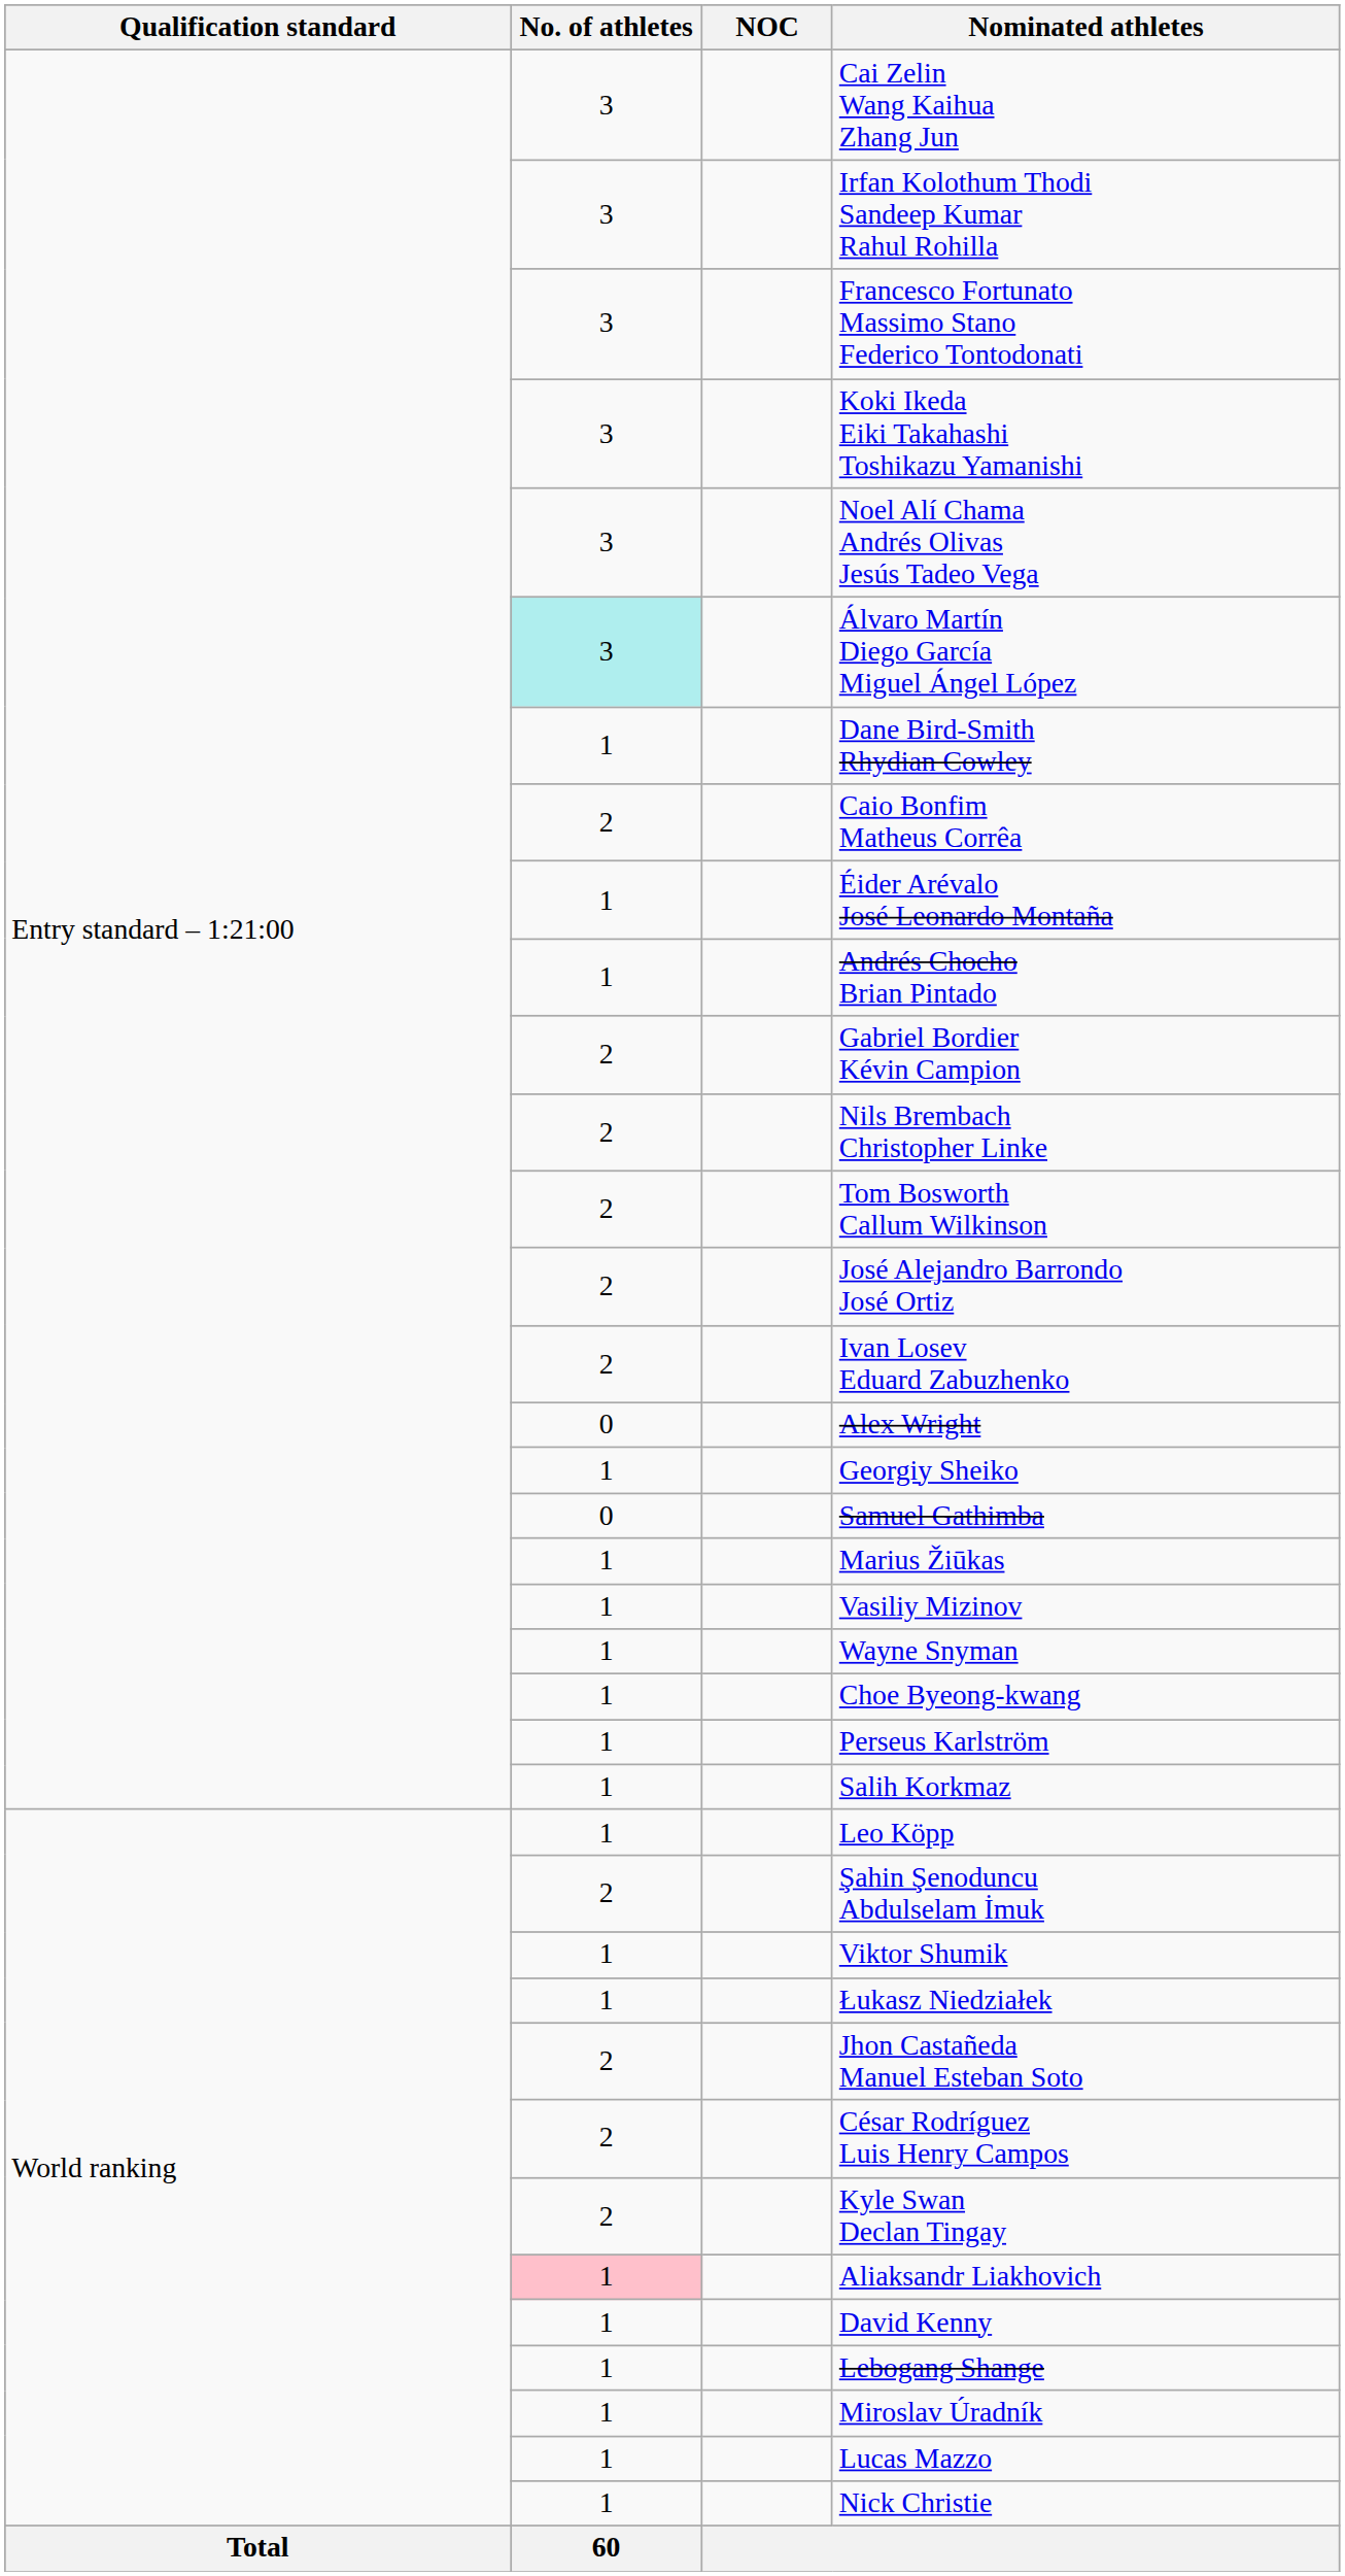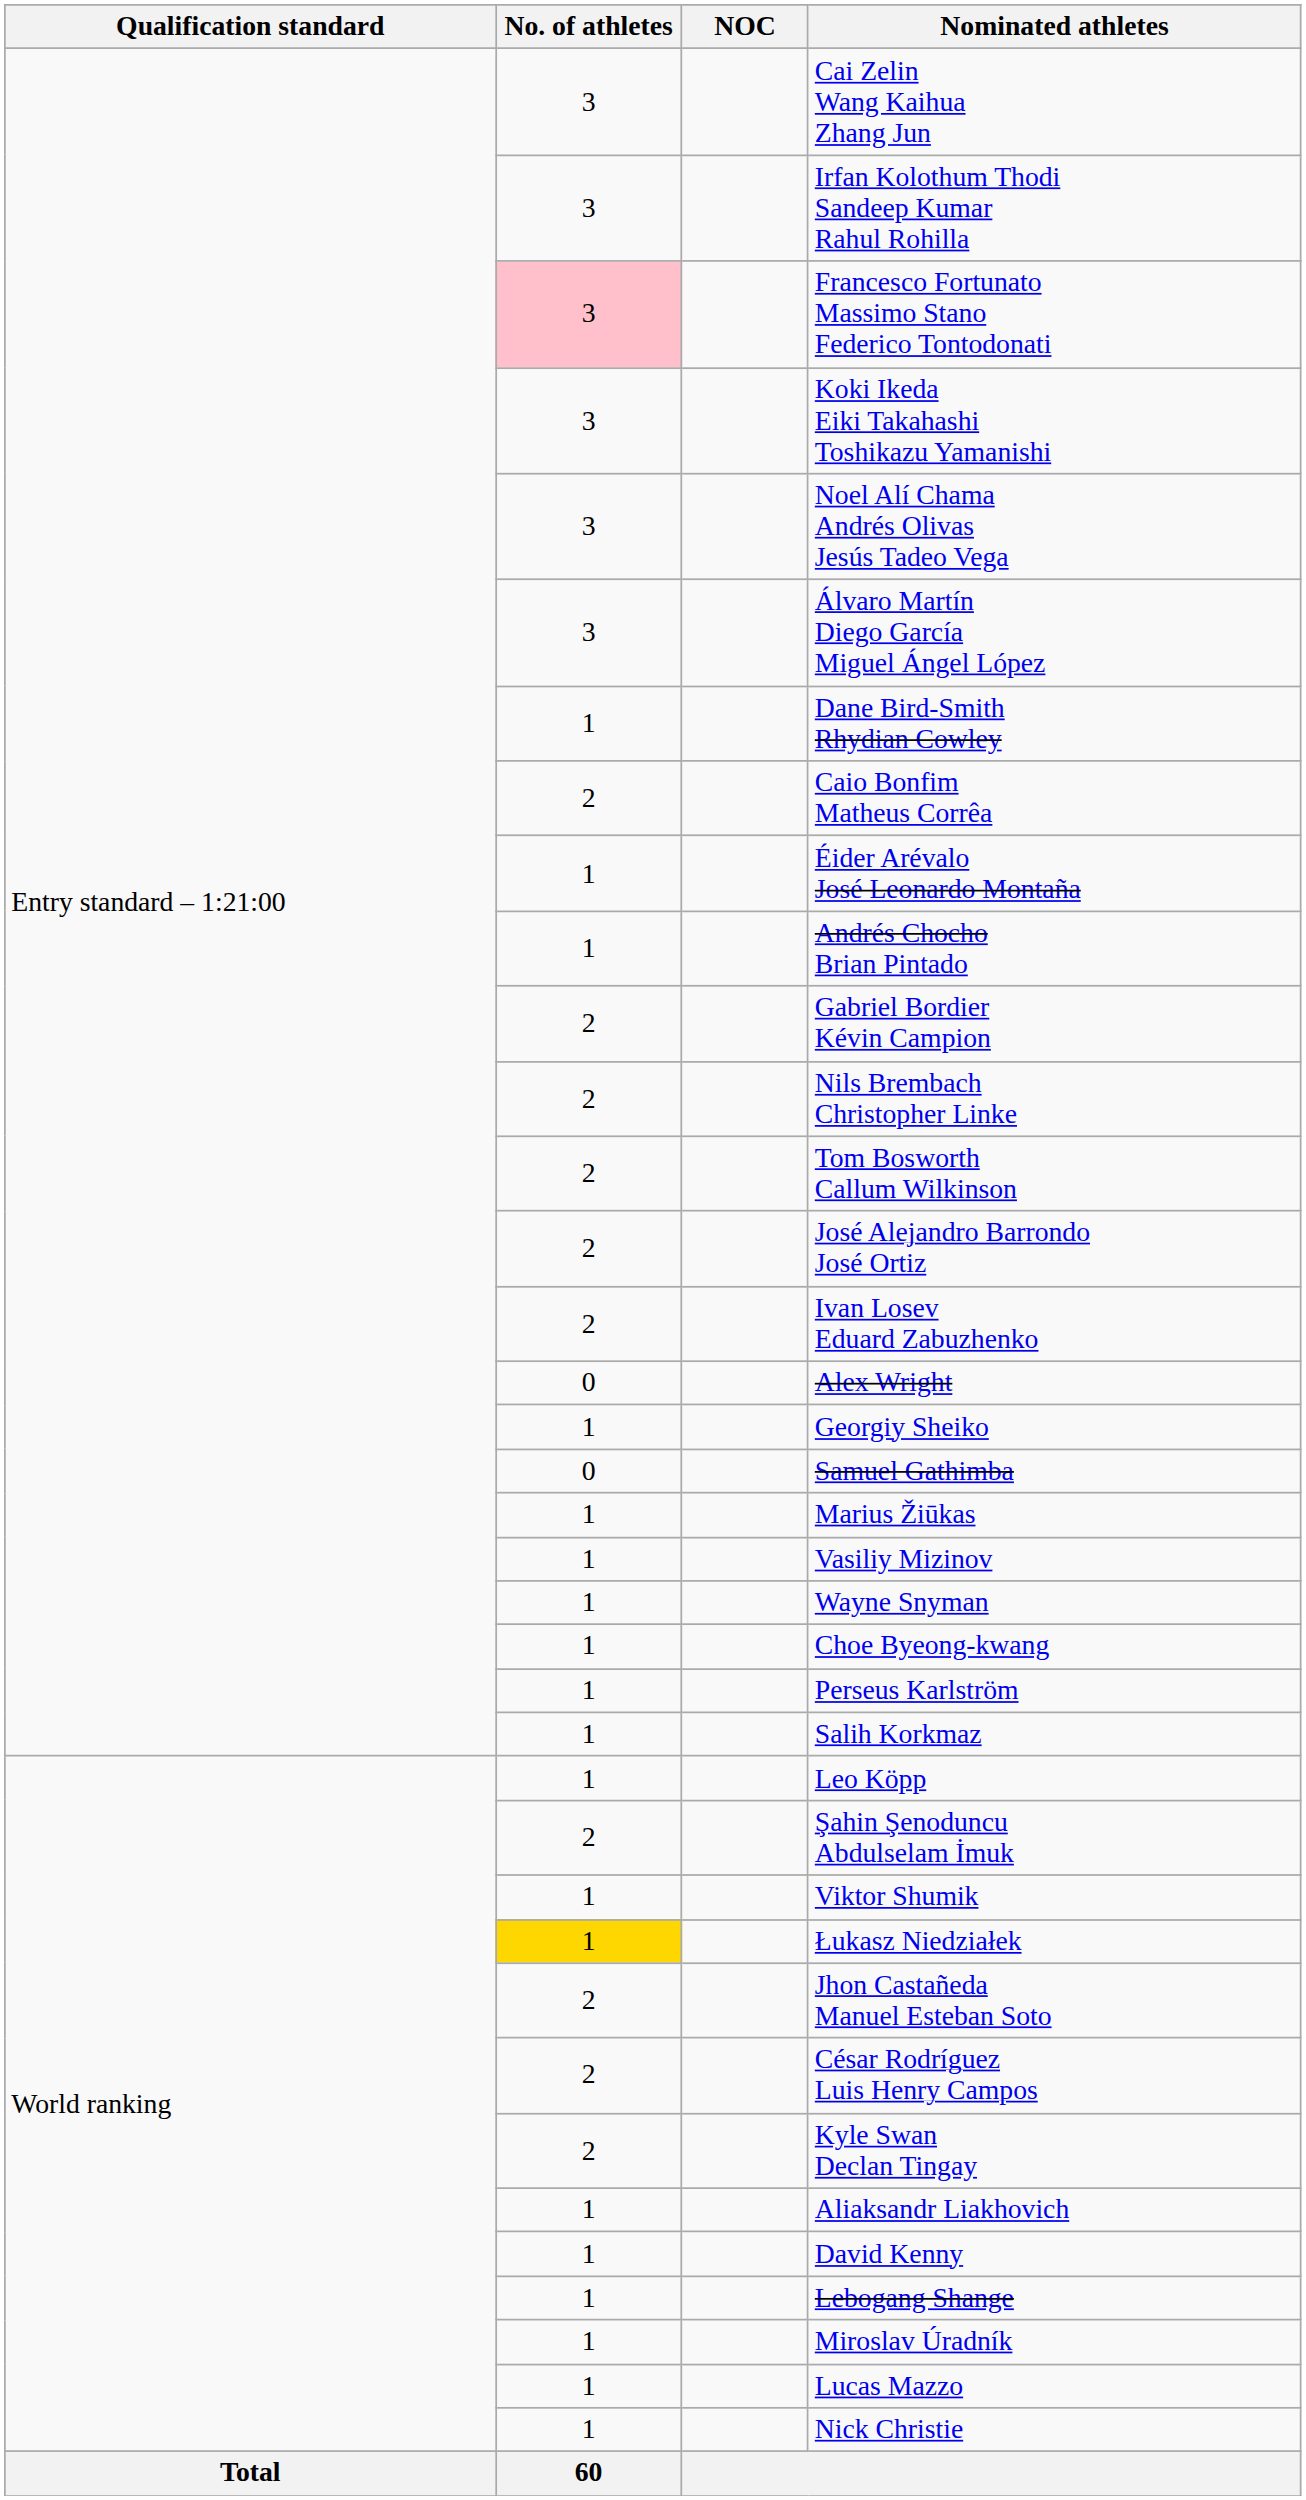Francesco Fortunato Massimo Stano Federico Tontodonati | No. of athletes: no background -> pink background
Álvaro Martín Diego García Miguel Ángel López | No. of athletes: paleturquoise background -> no background
Łukasz Niedziałek | No. of athletes: no background -> gold background
Aliaksandr Liakhovich | No. of athletes: pink background -> no background
